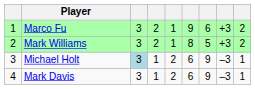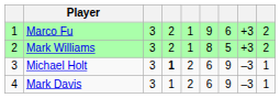Michael Holt | column 3: lightblue background -> no background
Michael Holt | column 4: normal -> bold
